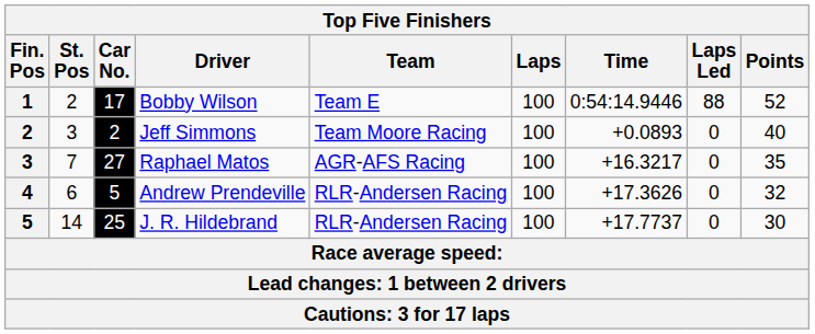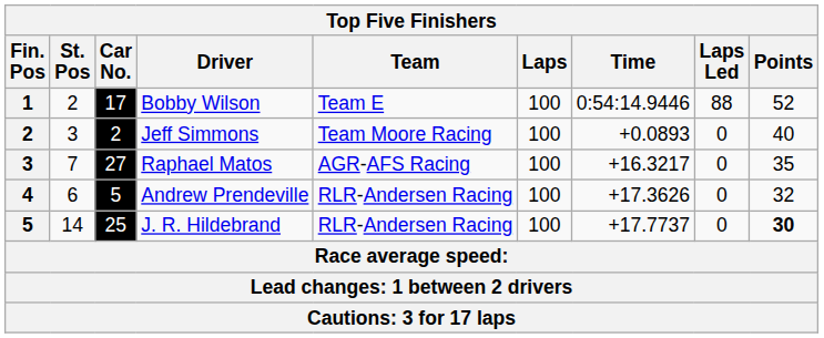J. R. Hildebrand | Points: normal -> bold
